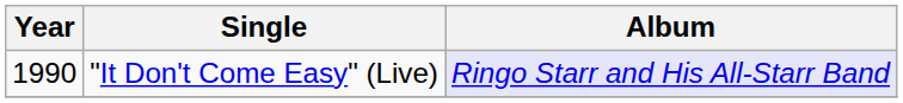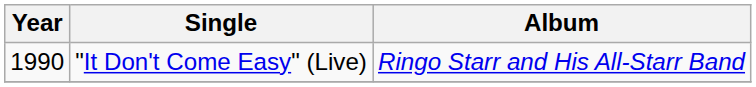row 2 | Album: lavender background -> no background
